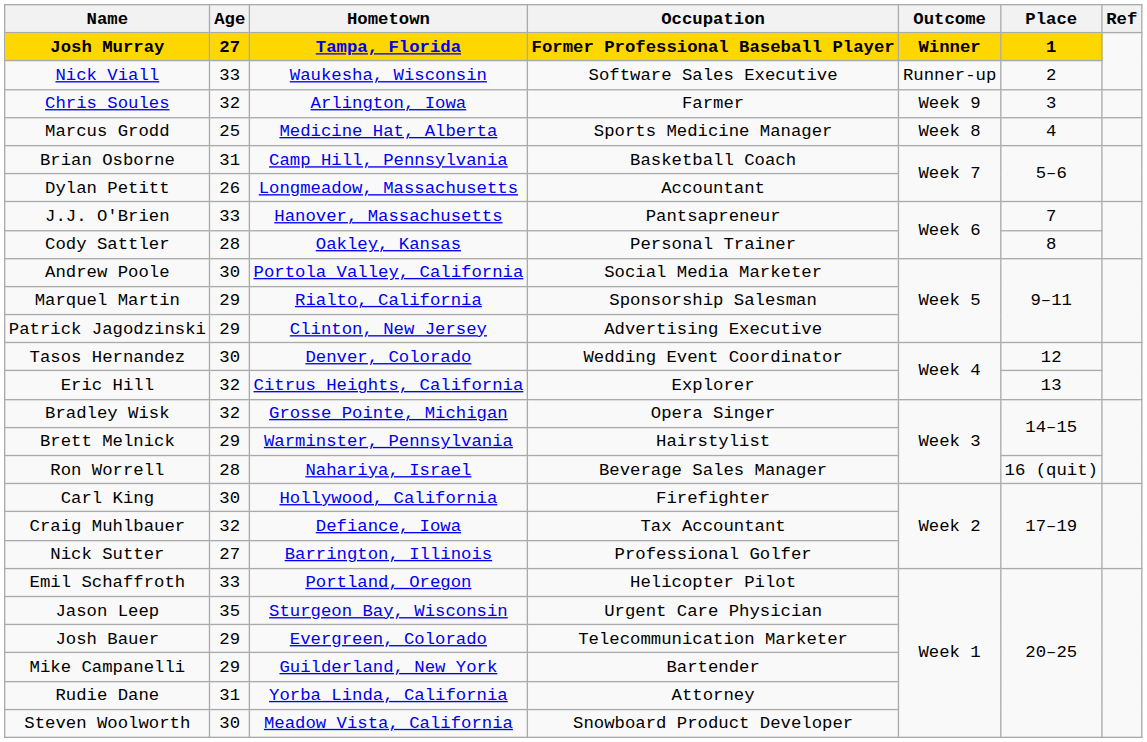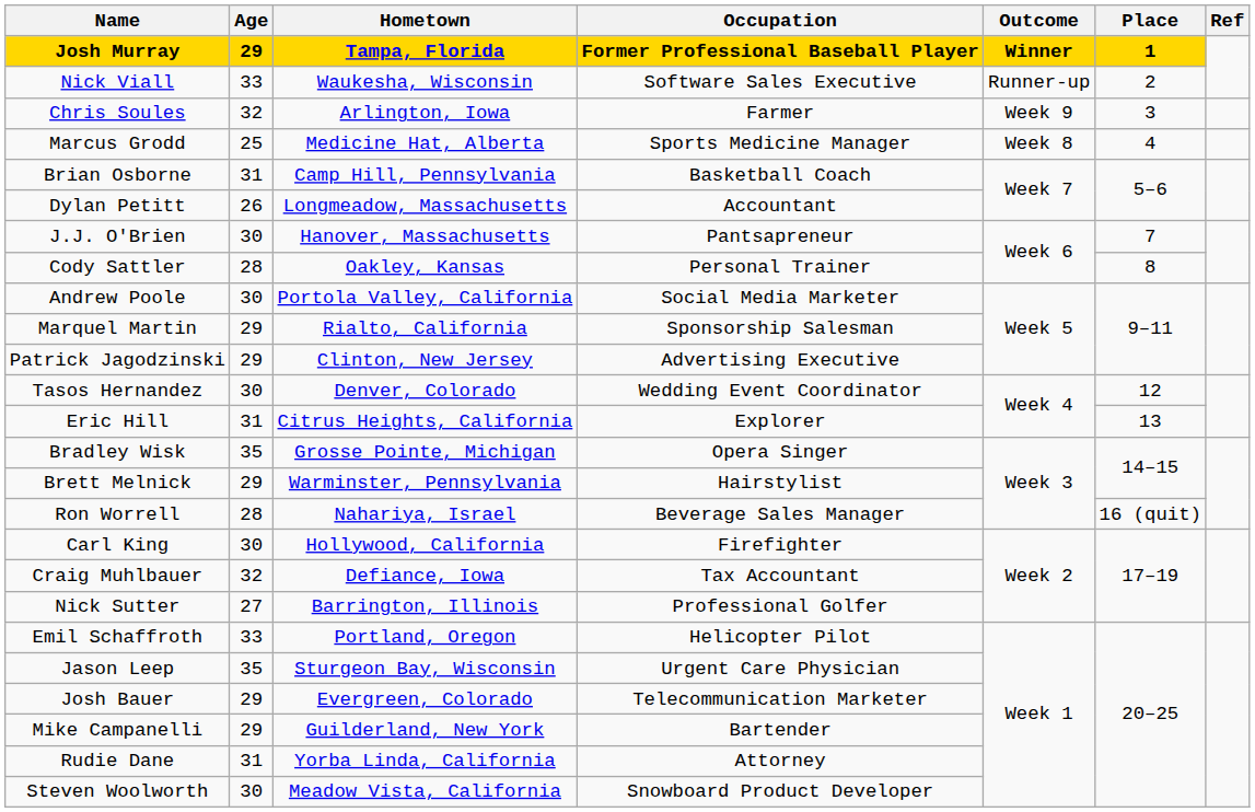Josh Murray | Age: 27 -> 29
J.J. O'Brien | Age: 33 -> 30
Eric Hill | Age: 32 -> 31
Bradley Wisk | Age: 32 -> 35
